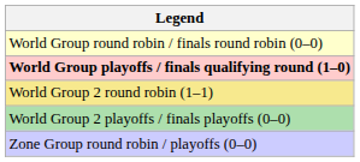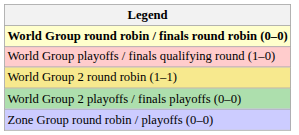row 2 | column 1: normal -> bold
row 3 | column 1: bold -> normal
